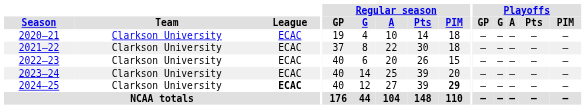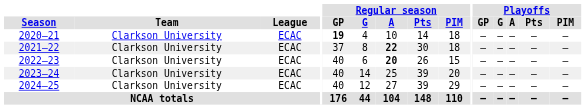2020–21 | Regular season / GP: normal -> bold
2021–22 | Regular season / A: normal -> bold
2022–23 | Regular season / A: normal -> bold
2024–25 | League: bold -> normal
2024–25 | Regular season / PIM: bold -> normal
